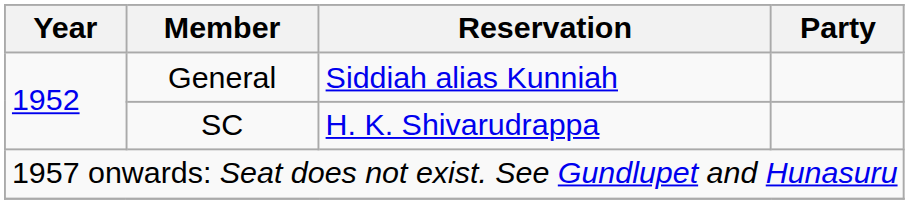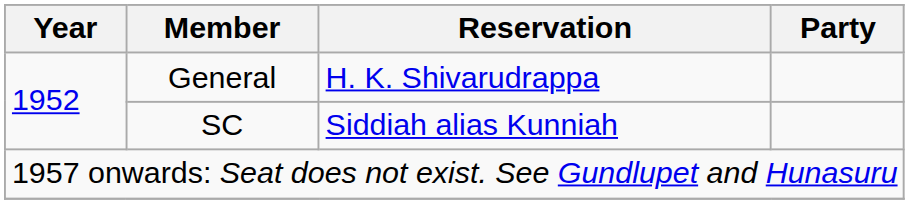General | Reservation: Siddiah alias Kunniah -> H. K. Shivarudrappa
SC | Reservation: H. K. Shivarudrappa -> Siddiah alias Kunniah
